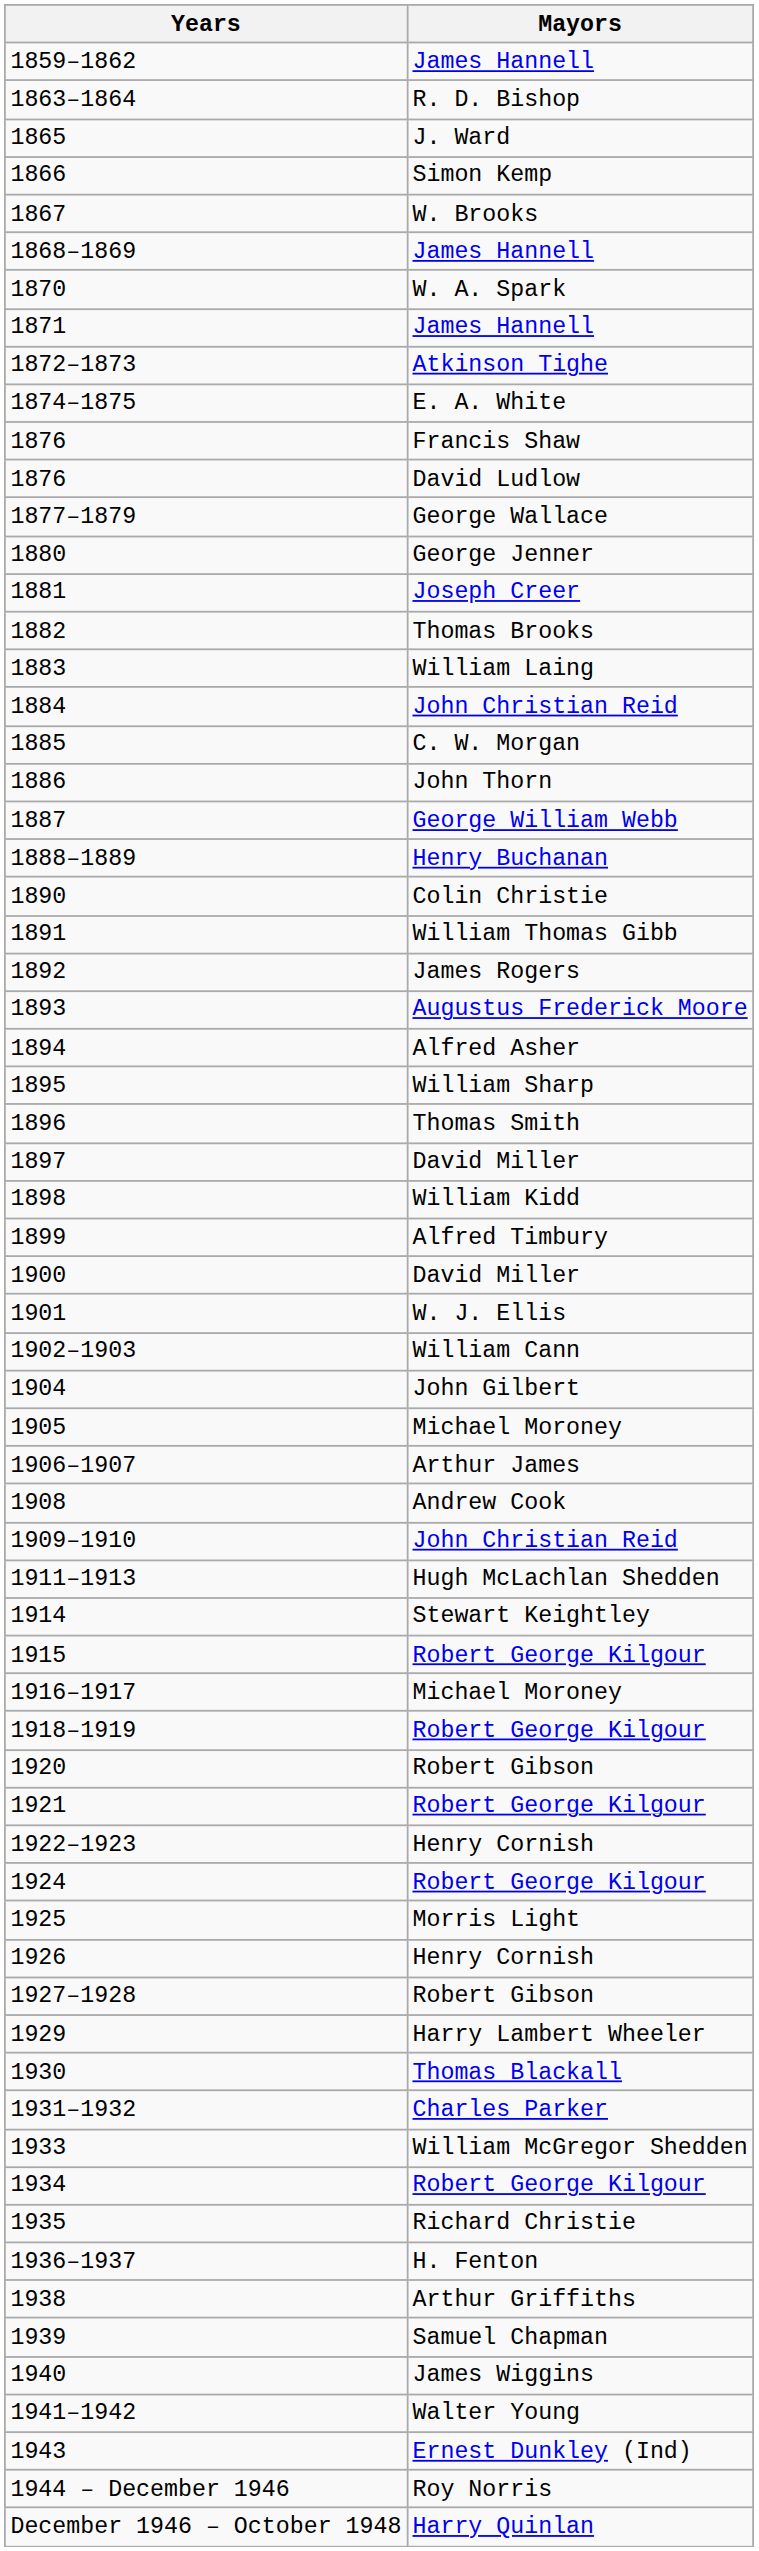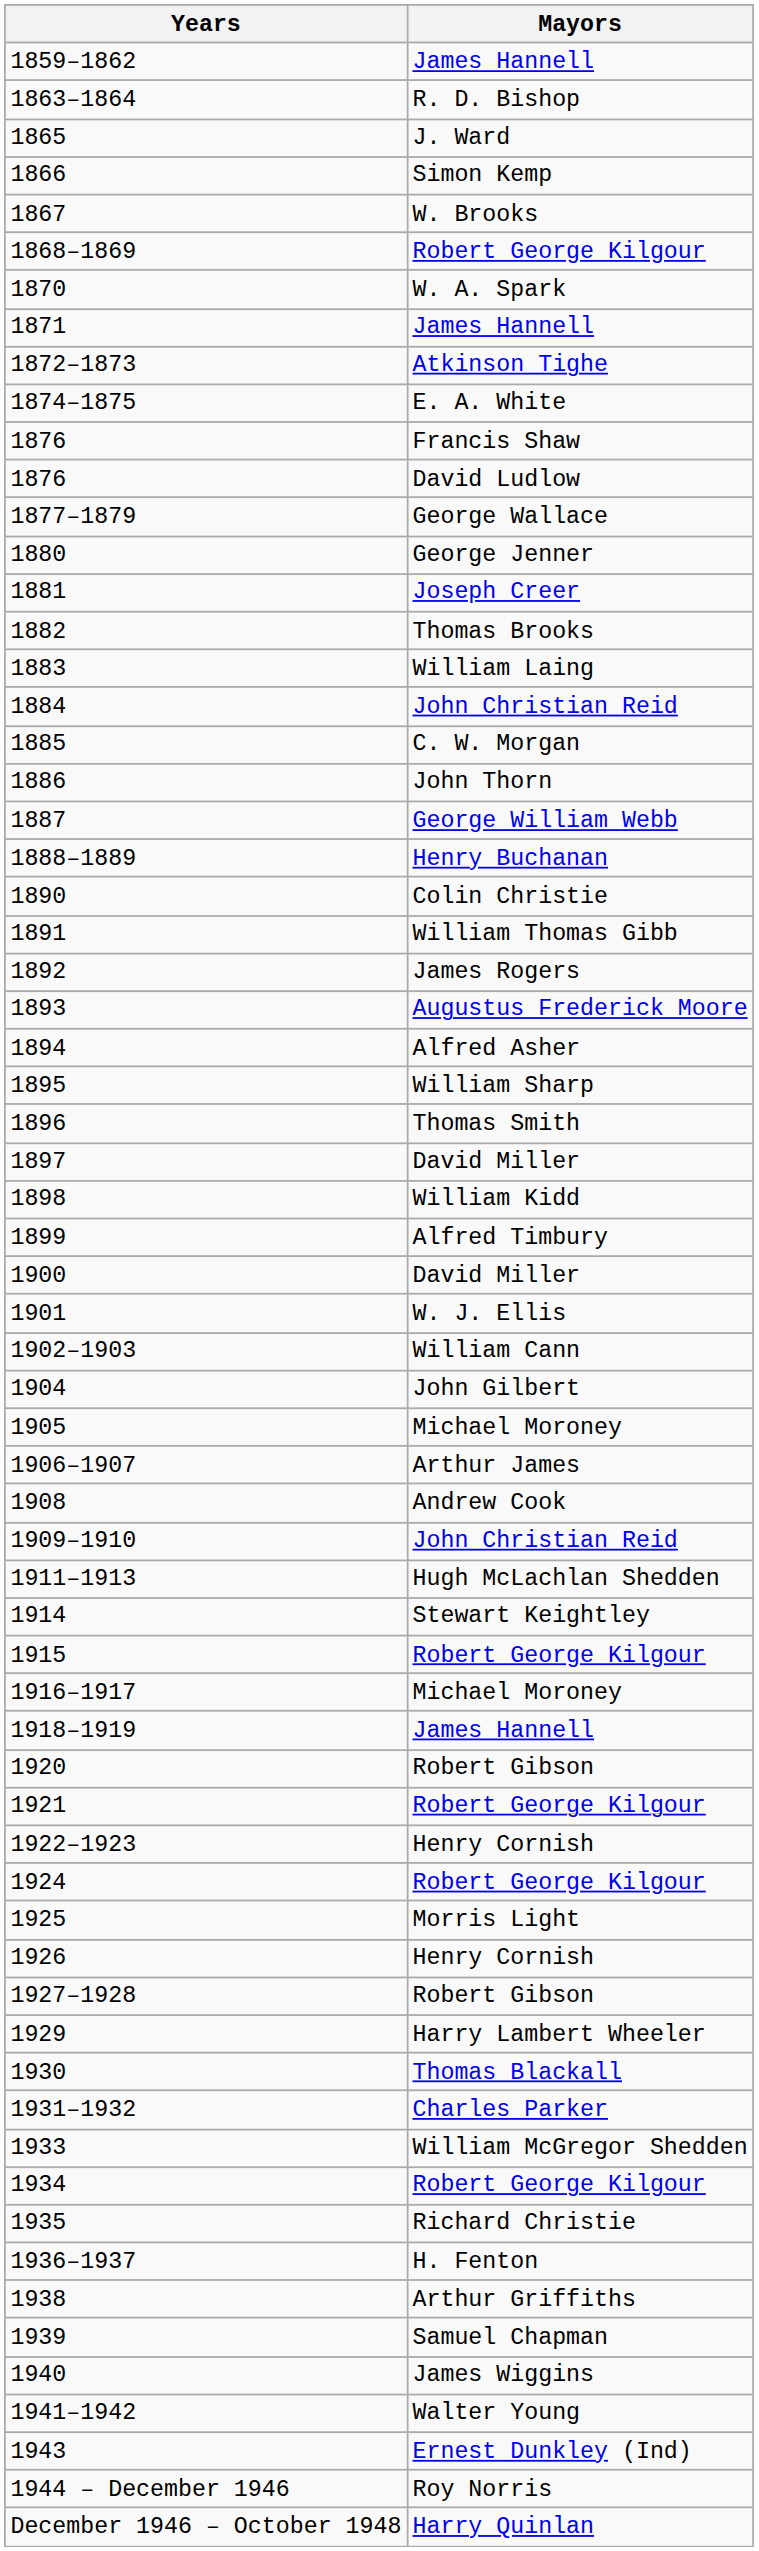row 7 | Mayors: James Hannell -> Robert George Kilgour
row 46 | Mayors: Robert George Kilgour -> James Hannell
